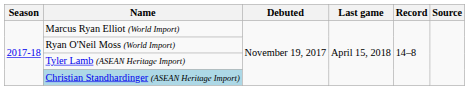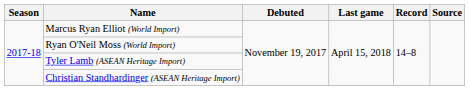Christian Standhardinger (ASEAN Heritage Import) | Name: lightblue background -> no background
